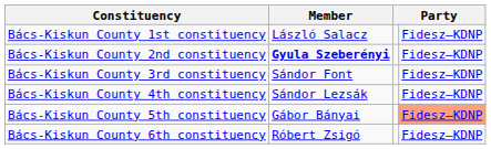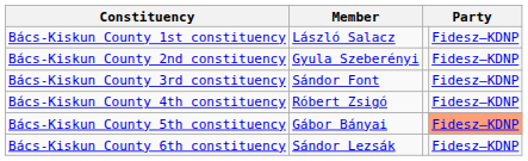Bács-Kiskun County 2nd constituency | Member: bold -> normal
Bács-Kiskun County 4th constituency | Member: Sándor Lezsák -> Róbert Zsigó
Bács-Kiskun County 6th constituency | Member: Róbert Zsigó -> Sándor Lezsák
